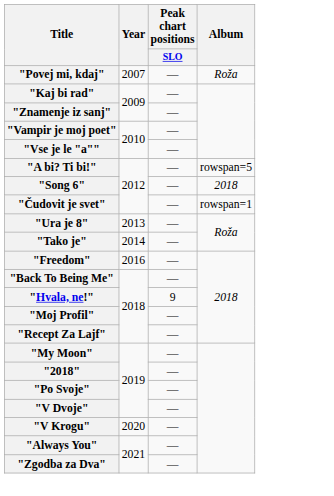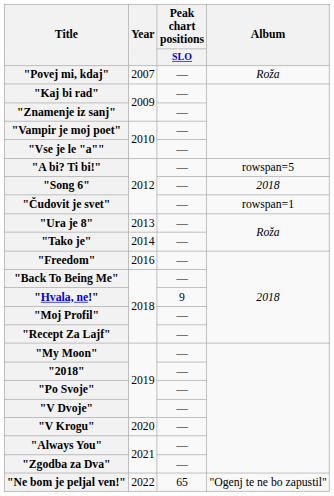+ row: "Ne bom je peljal ven!" | 2022 | 65 | "Ogenj te ne bo zapustil"
